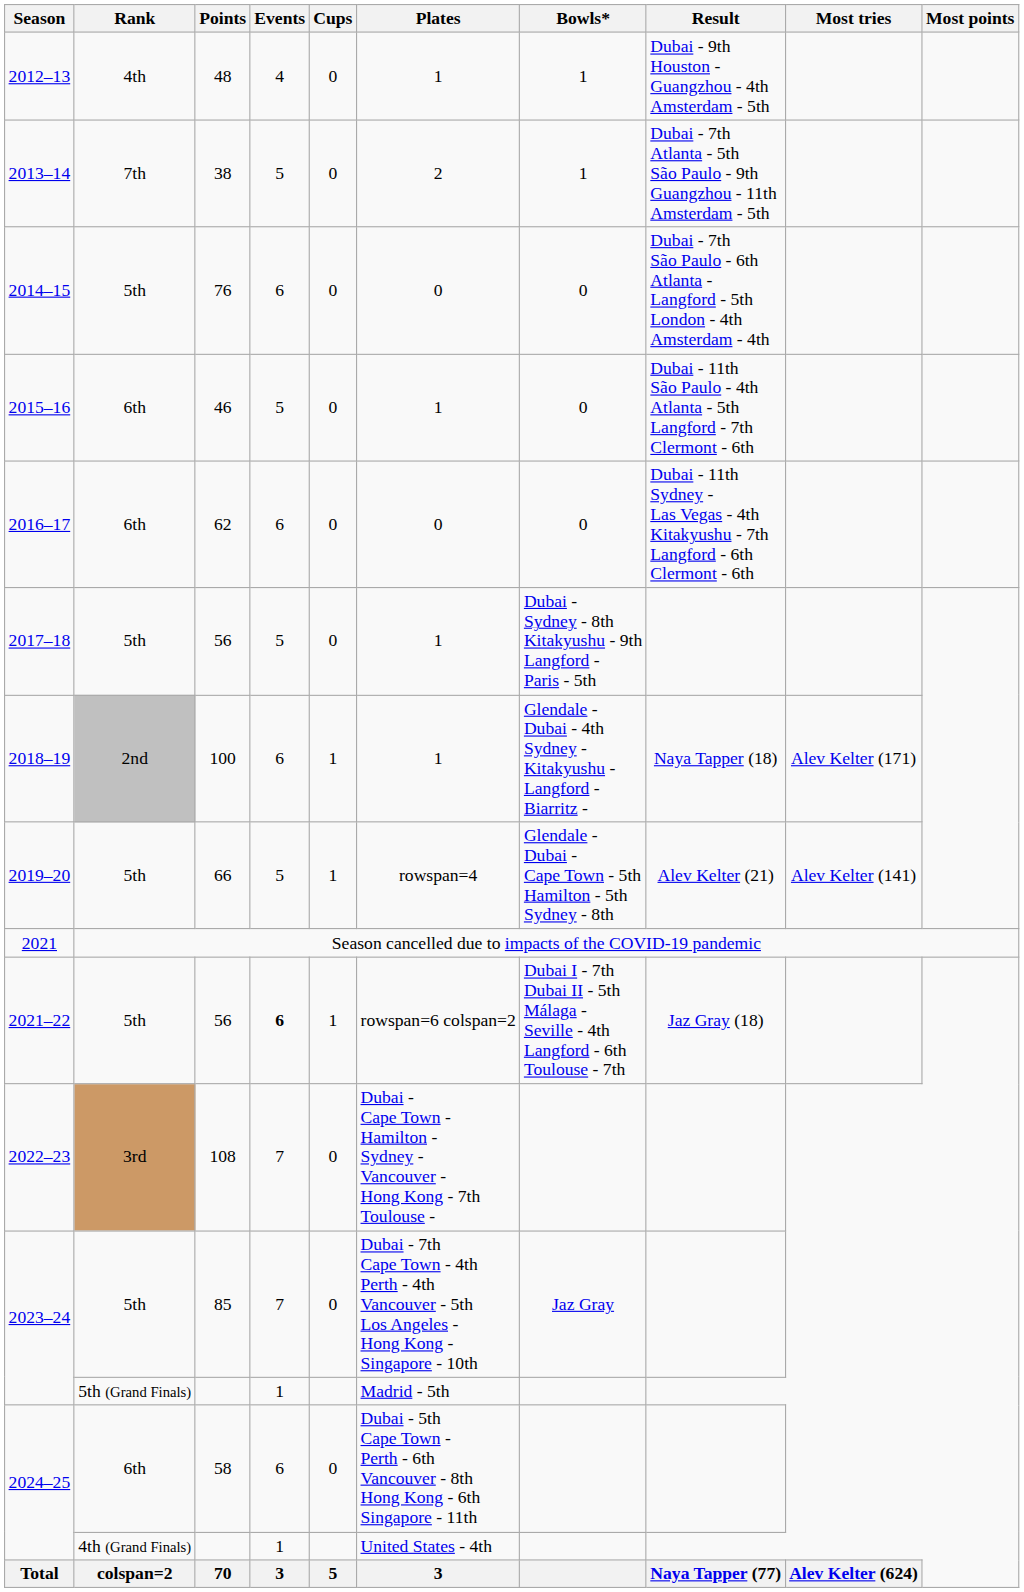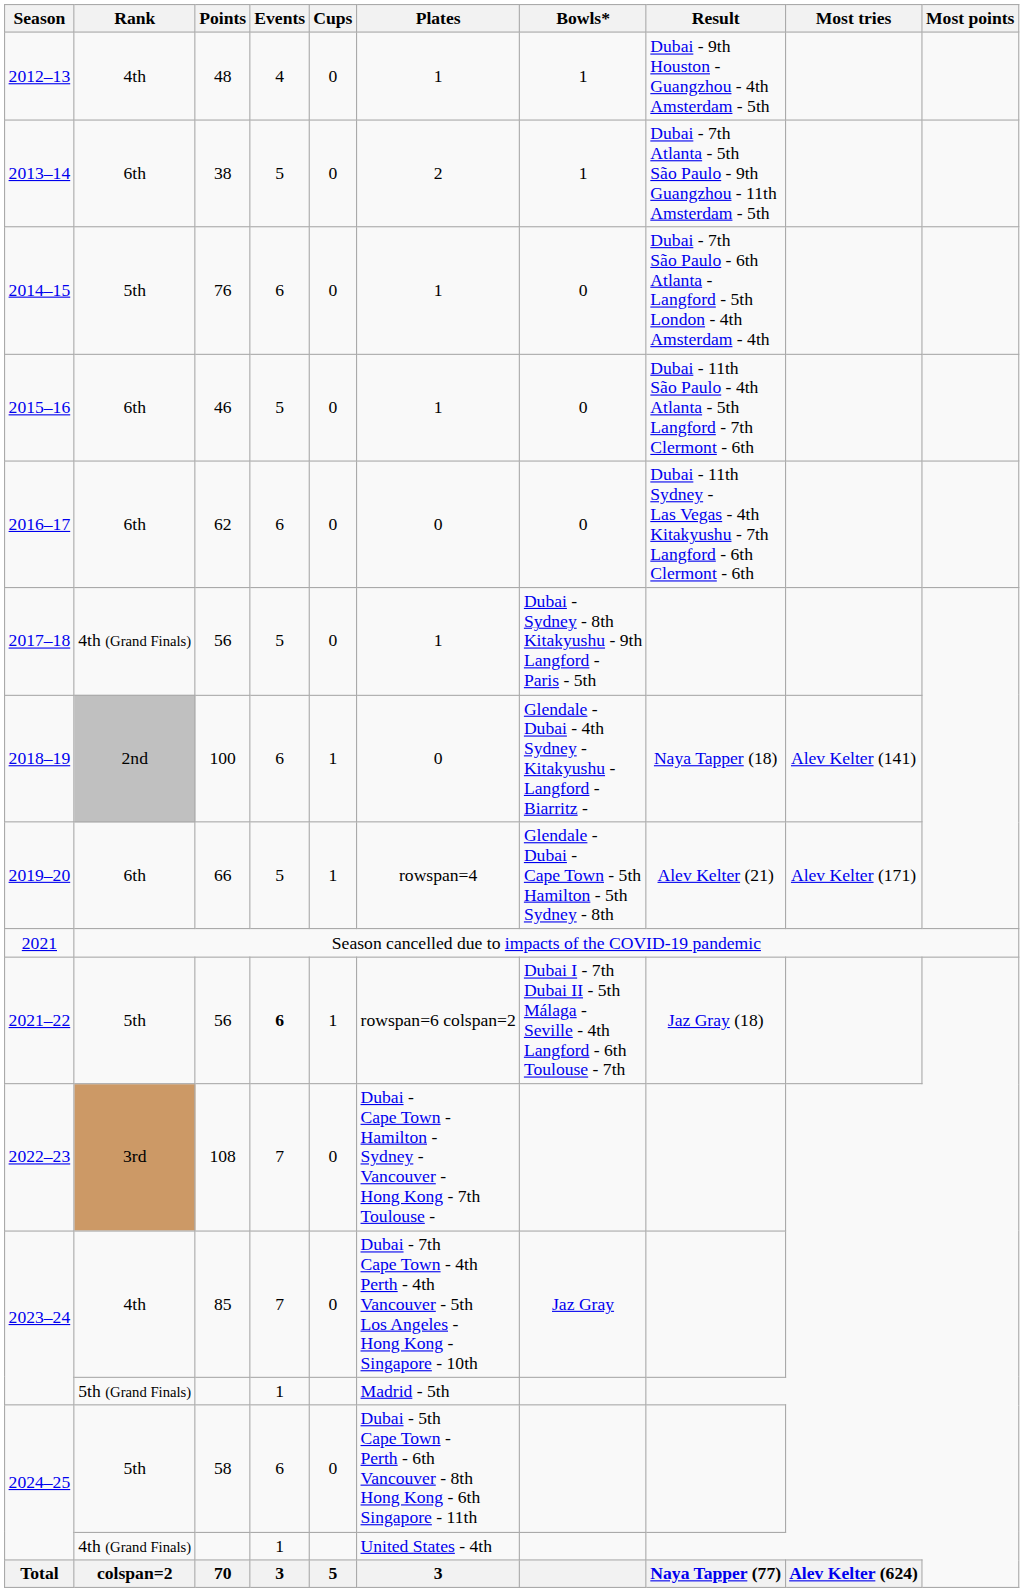2013–14 | Rank: 7th -> 6th
2014–15 | Plates: 0 -> 1
2017–18 | Rank: 5th -> 4th (Grand Finals)
2018–19 | Plates: 1 -> 0
2018–19 | Most tries: Alev Kelter (171) -> Alev Kelter (141)
2019–20 | Rank: 5th -> 6th
2019–20 | Most tries: Alev Kelter (141) -> Alev Kelter (171)
2023–24 / 85 | Rank: 5th -> 4th
2024–25 / 58 | Rank: 6th -> 5th
